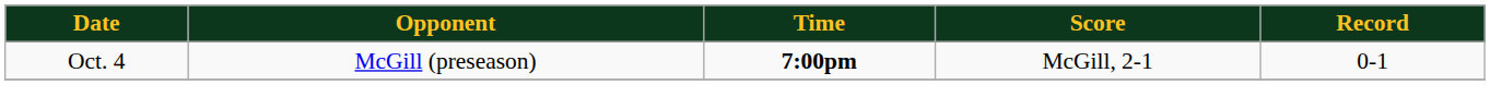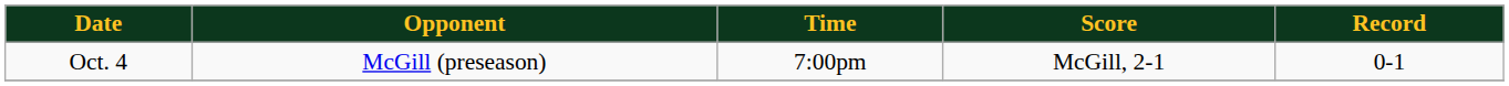Oct. 4 | Time: bold -> normal
